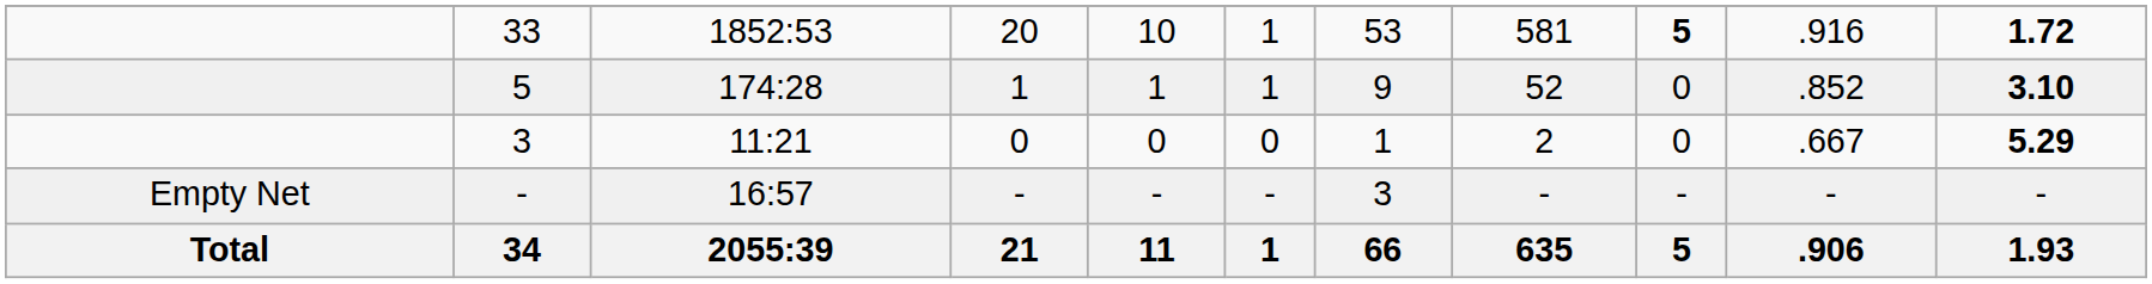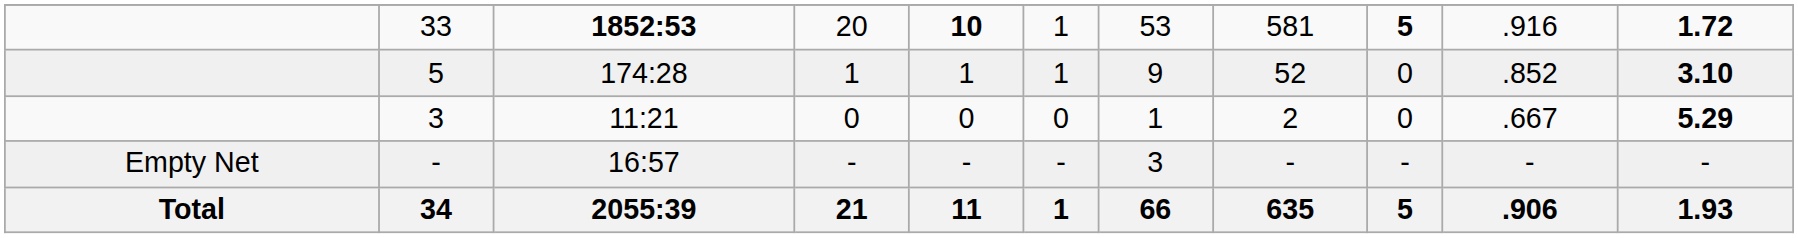33 | column 3: normal -> bold
33 | column 5: normal -> bold
